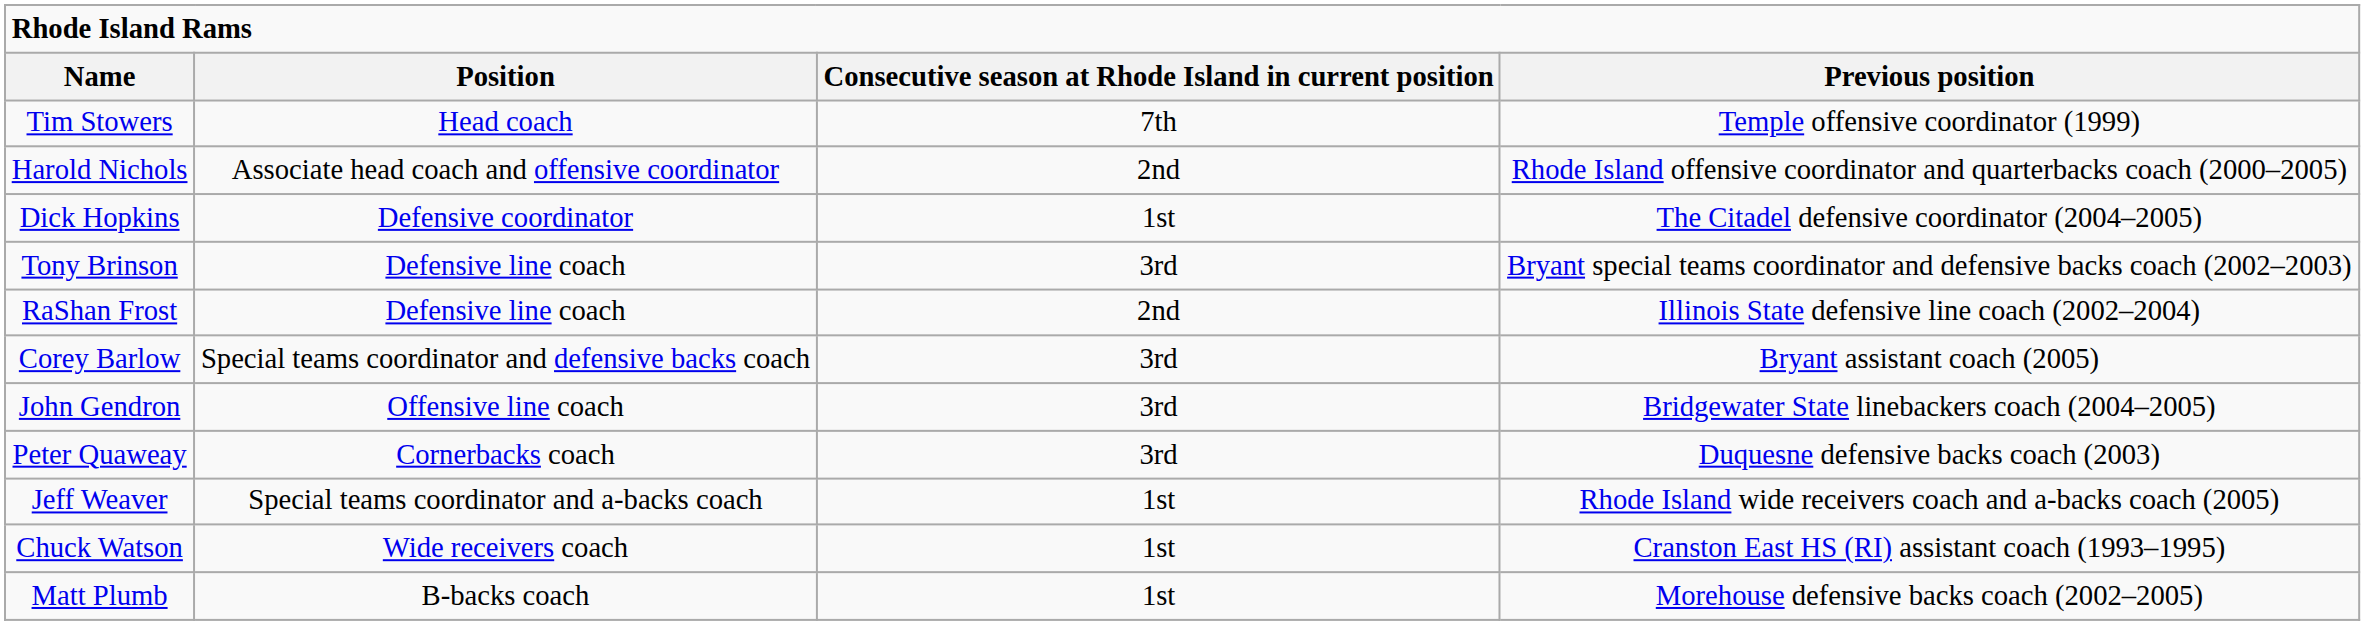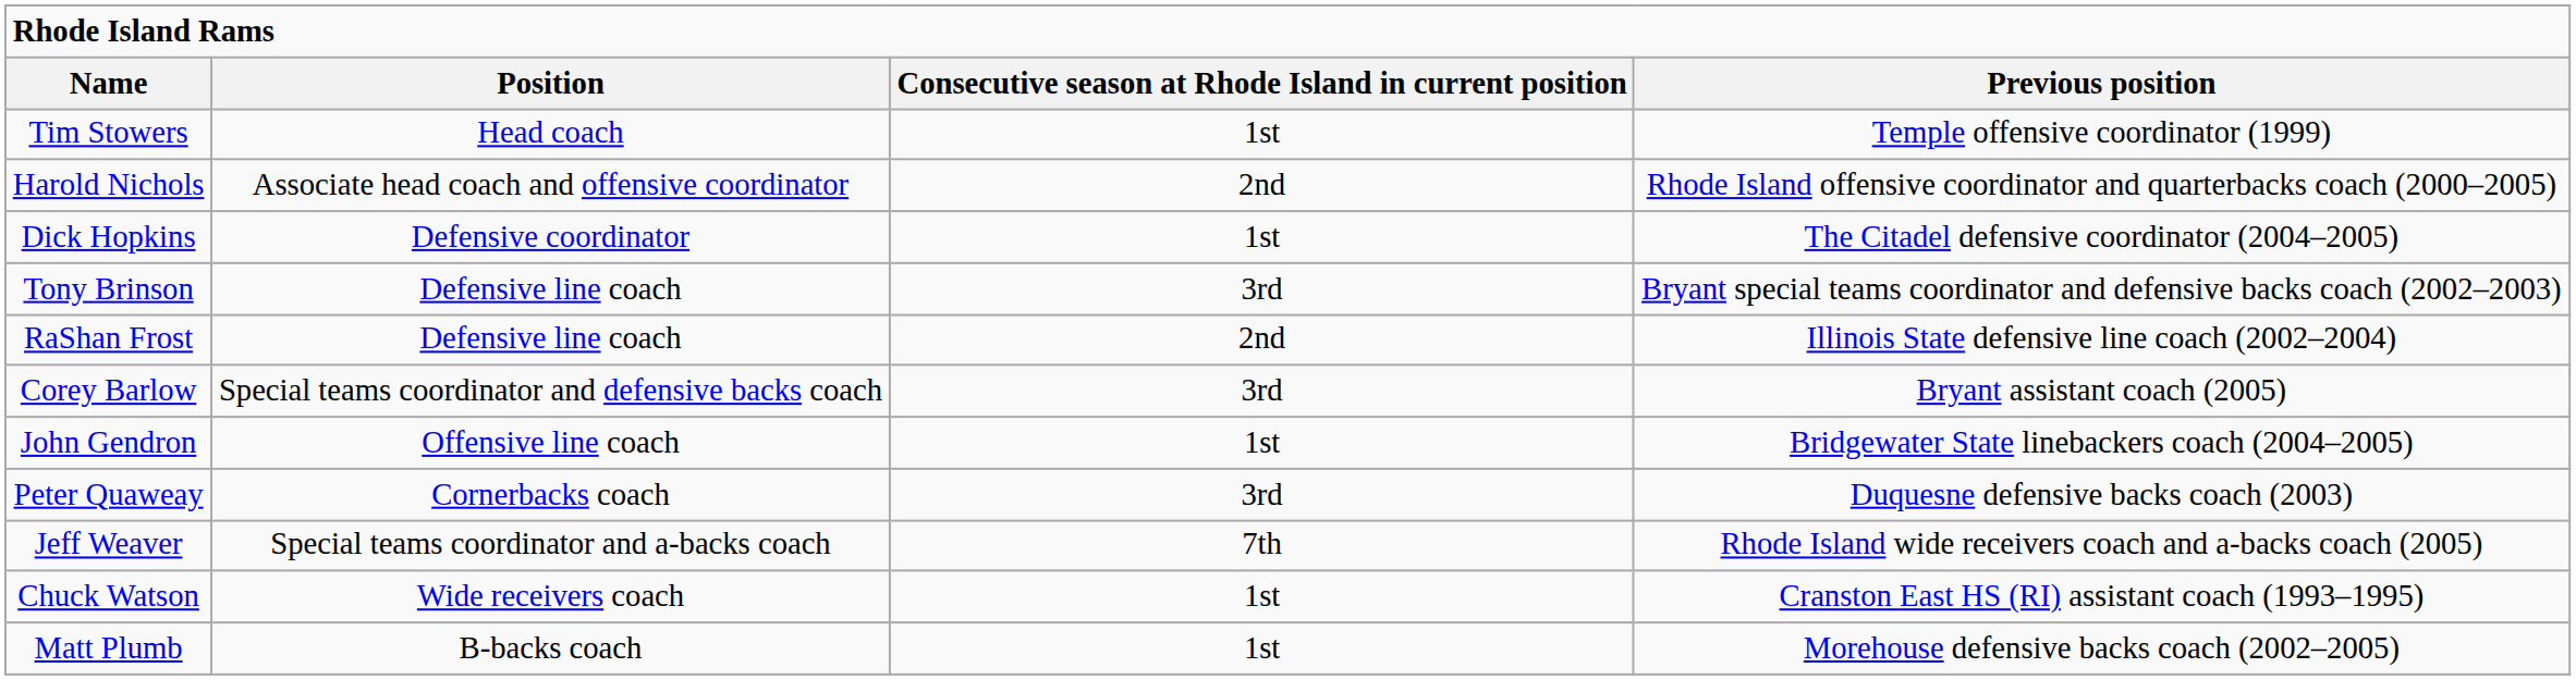Tim Stowers | Consecutive season at Rhode Island in current position: 7th -> 1st
John Gendron | Consecutive season at Rhode Island in current position: 3rd -> 1st
Jeff Weaver | Consecutive season at Rhode Island in current position: 1st -> 7th
